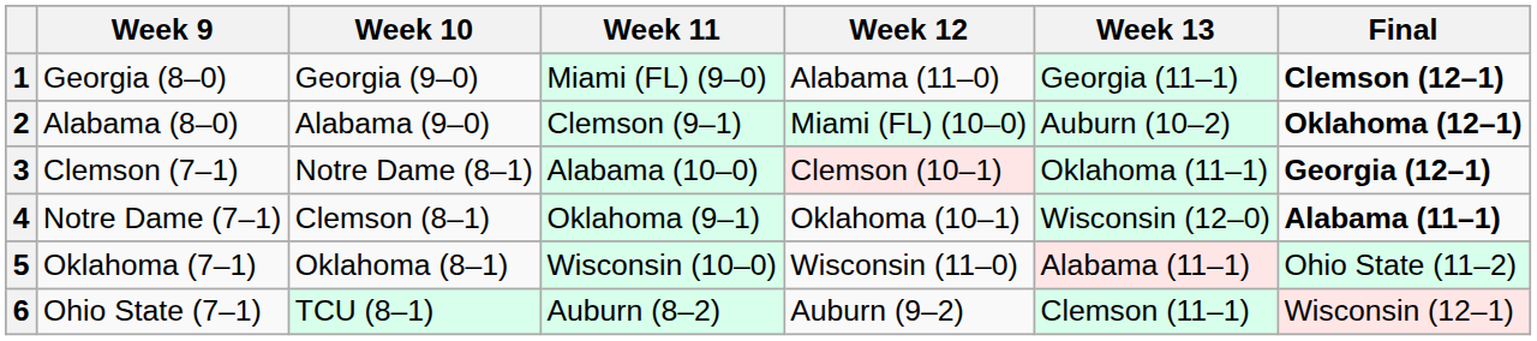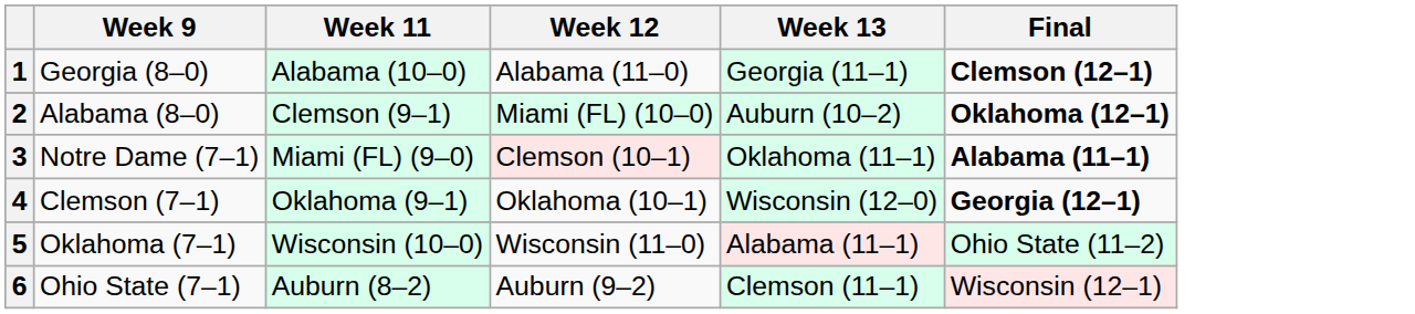- column: Week 10 | Georgia (9–0) | Alabama (9–0) | Notre Dame (8–1) | Clemson (8–1) | Oklahoma (8–1) | TCU (8–1)
1 | Week 11: Miami (FL) (9–0) -> Alabama (10–0)
3 | Week 9: Clemson (7–1) -> Notre Dame (7–1)
3 | Week 11: Alabama (10–0) -> Miami (FL) (9–0)
3 | Final: Georgia (12–1) -> Alabama (11–1)
4 | Week 9: Notre Dame (7–1) -> Clemson (7–1)
4 | Final: Alabama (11–1) -> Georgia (12–1)
